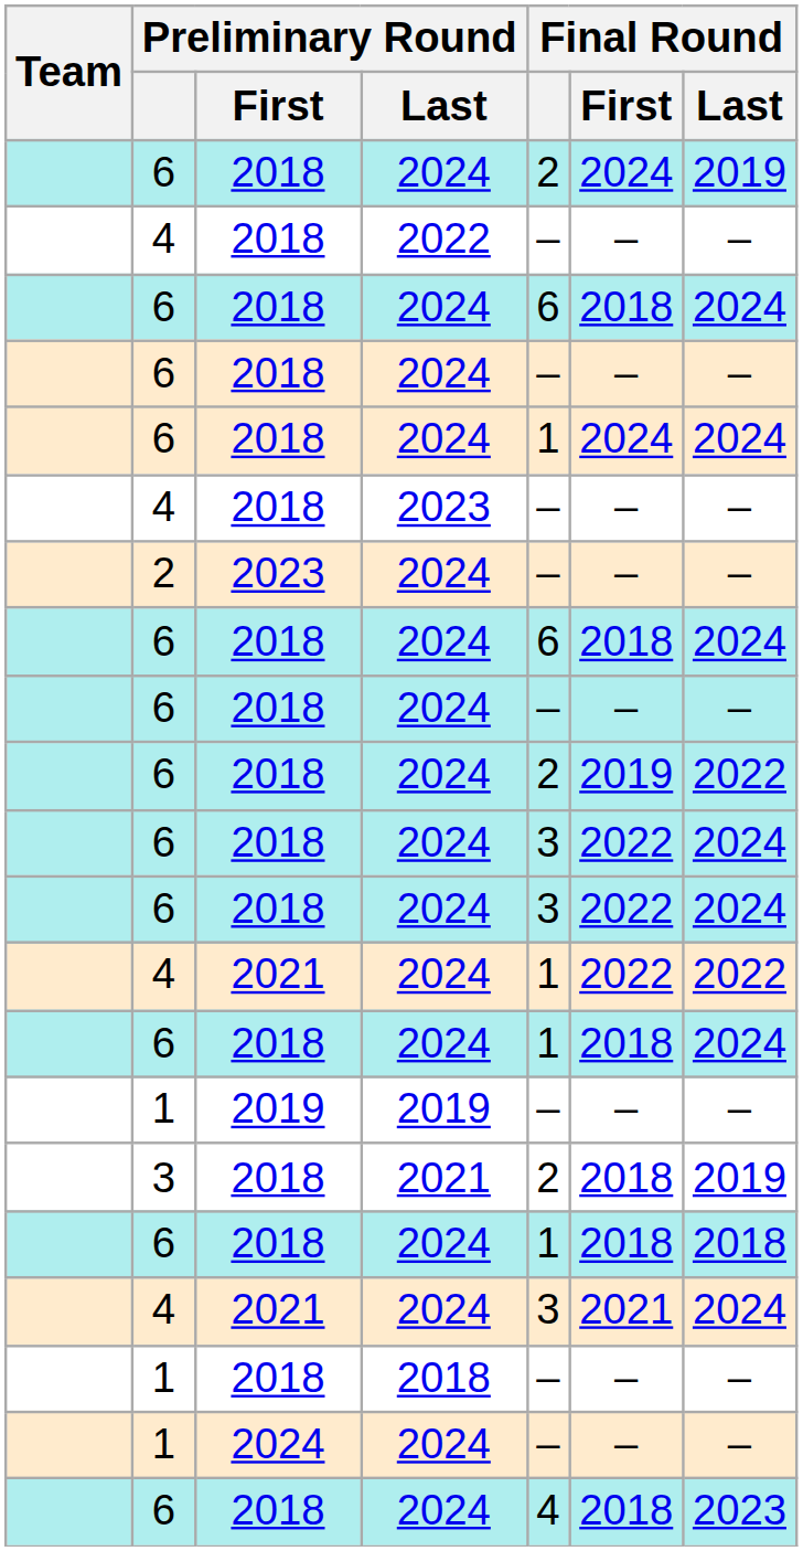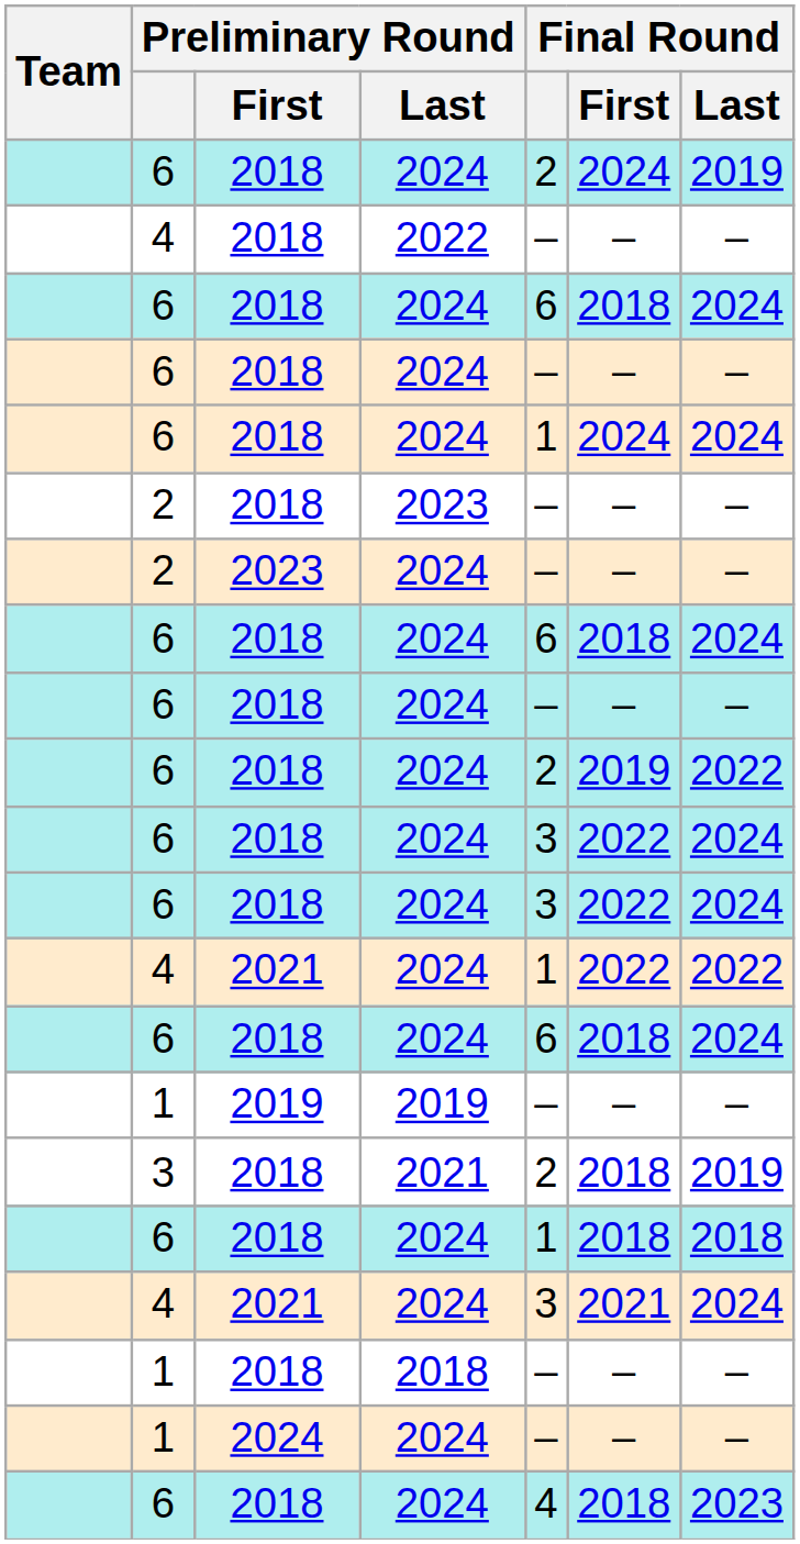row 8 | Preliminary Round: 4 -> 2
row 16 | Final Round: 1 -> 6
